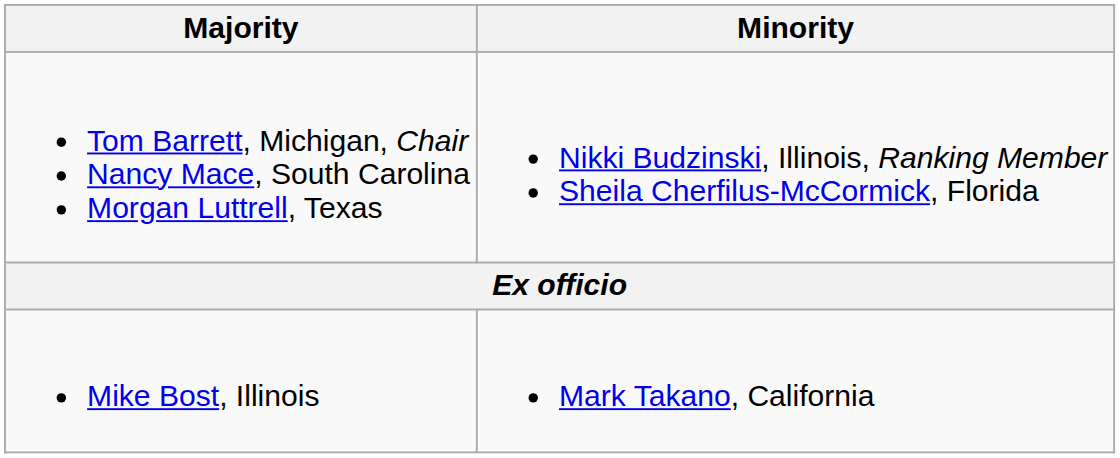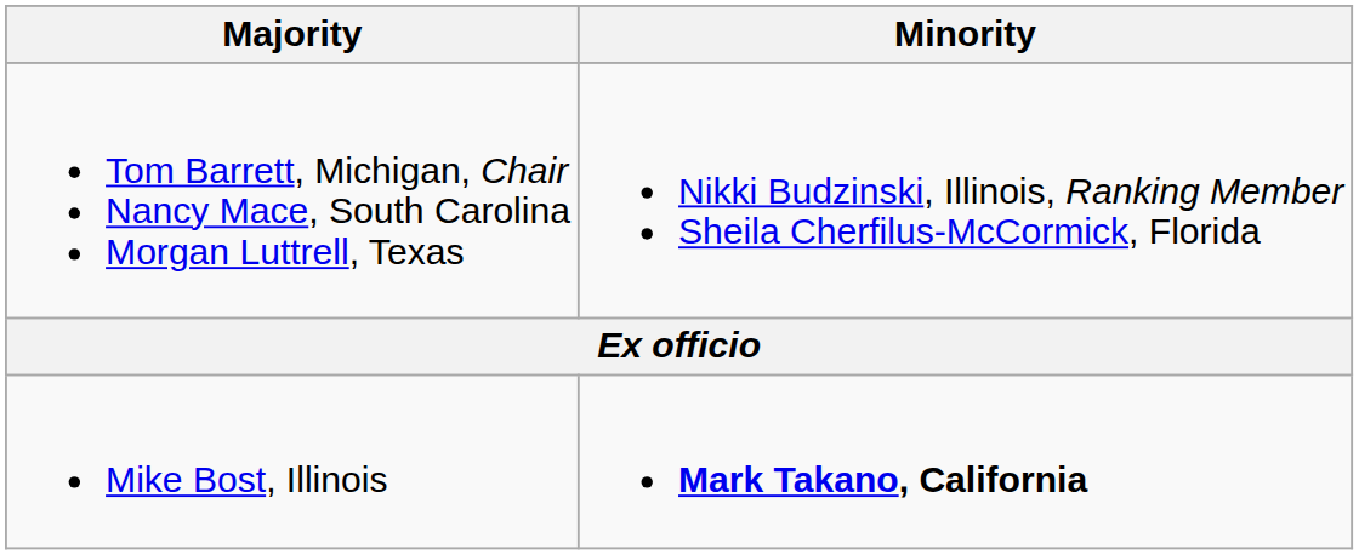Mike Bost, Illinois | Minority: normal -> bold
